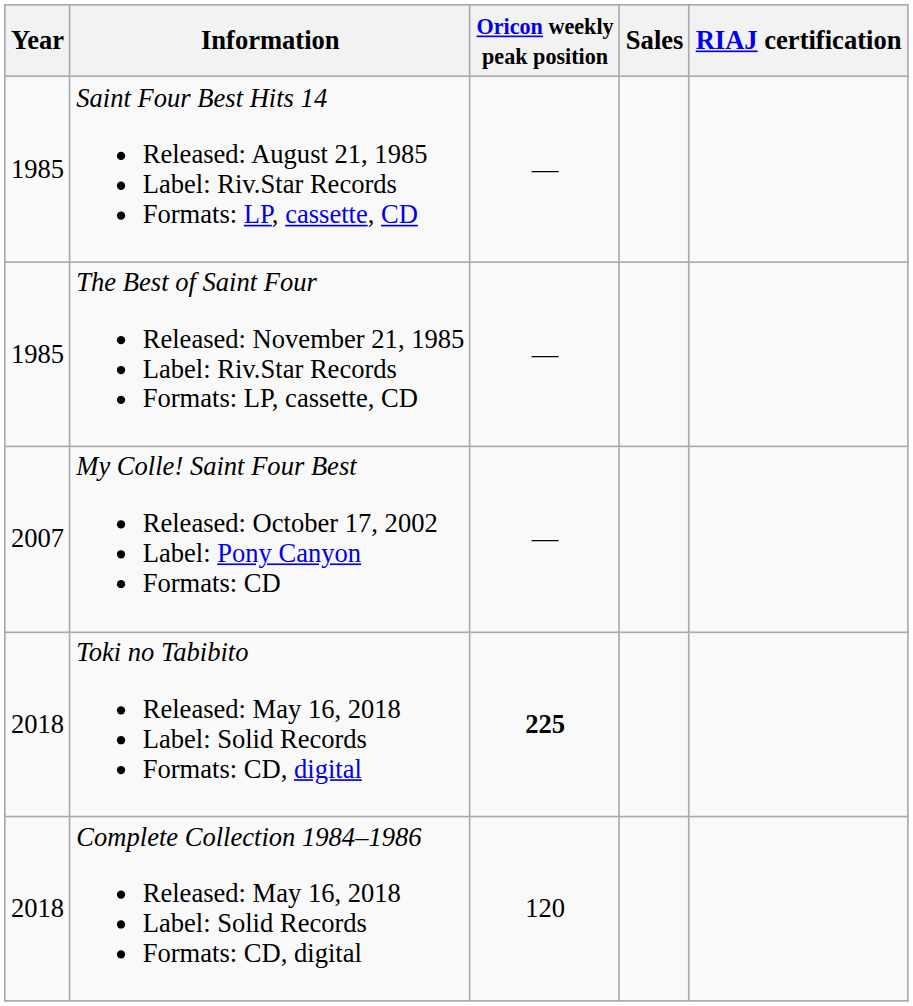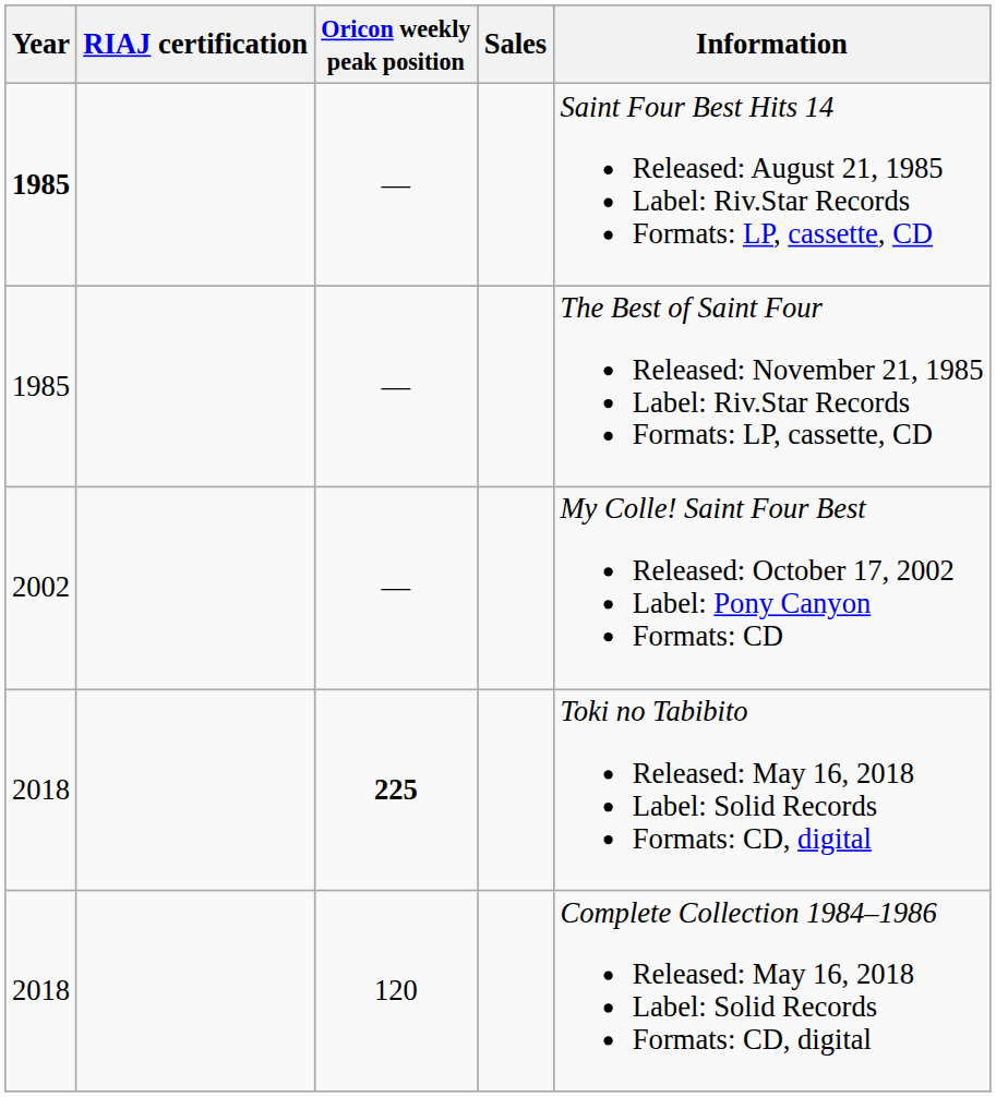columns swapped: Information <-> RIAJ certification
row 2 | Year: normal -> bold
row 4 | Year: 2007 -> 2002
